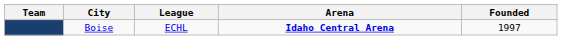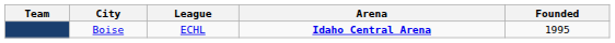Boise | Founded: 1997 -> 1995
